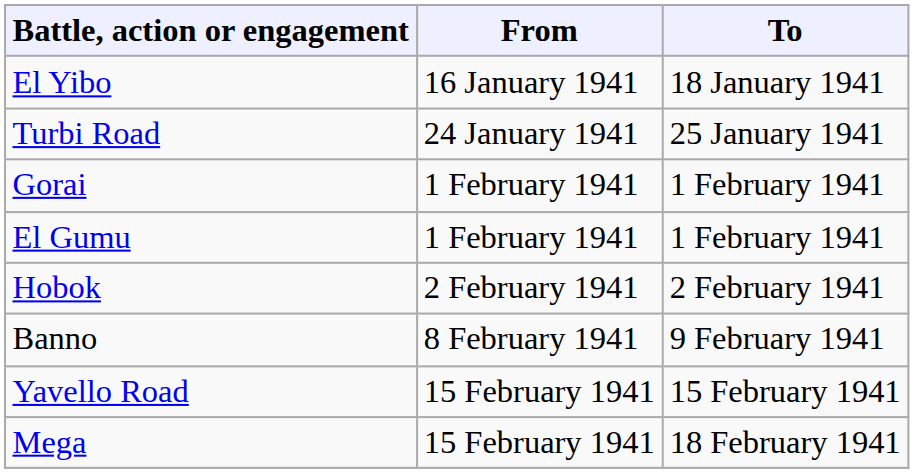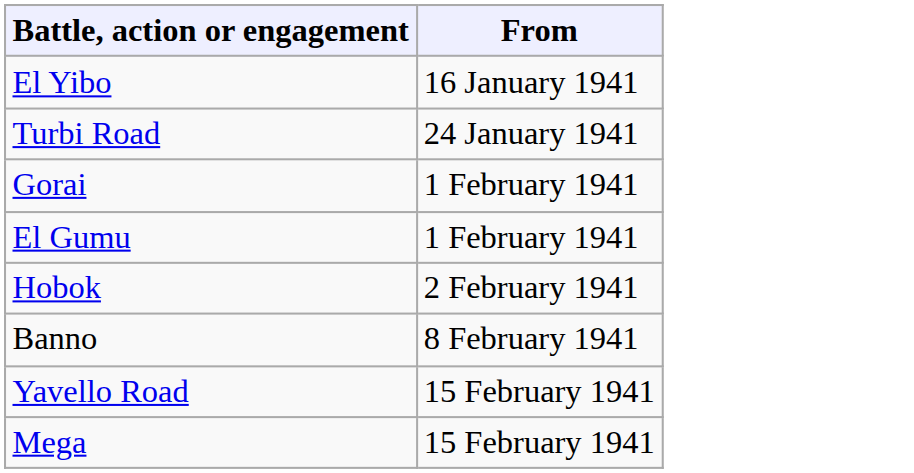- column: To | 18 January 1941 | 25 January 1941 | 1 February 1941 | 1 February 1941 | 2 February 1941 | 9 February 1941 | 15 February 1941 | 18 February 1941
